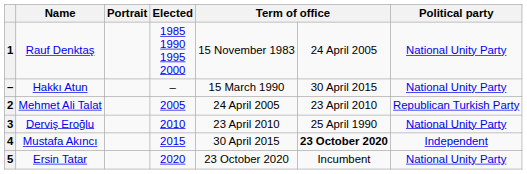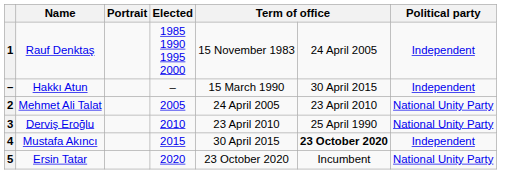Rauf Denktaş | Political party: National Unity Party -> Independent
Hakkı Atun | Political party: National Unity Party -> Independent
Mehmet Ali Talat | Political party: Republican Turkish Party -> National Unity Party
